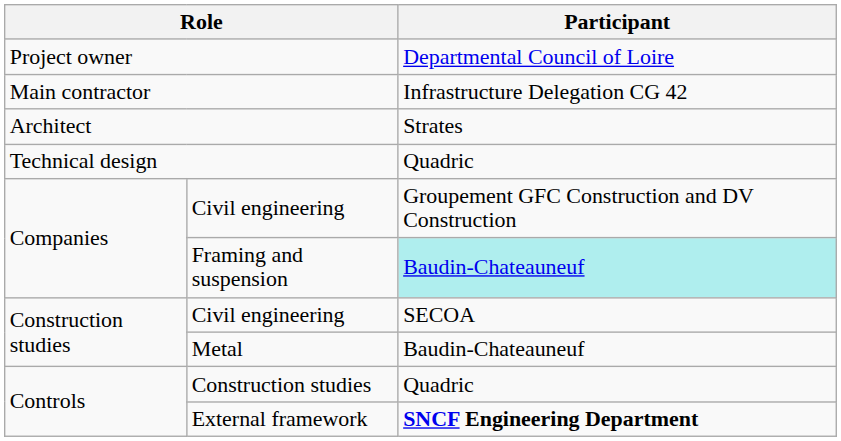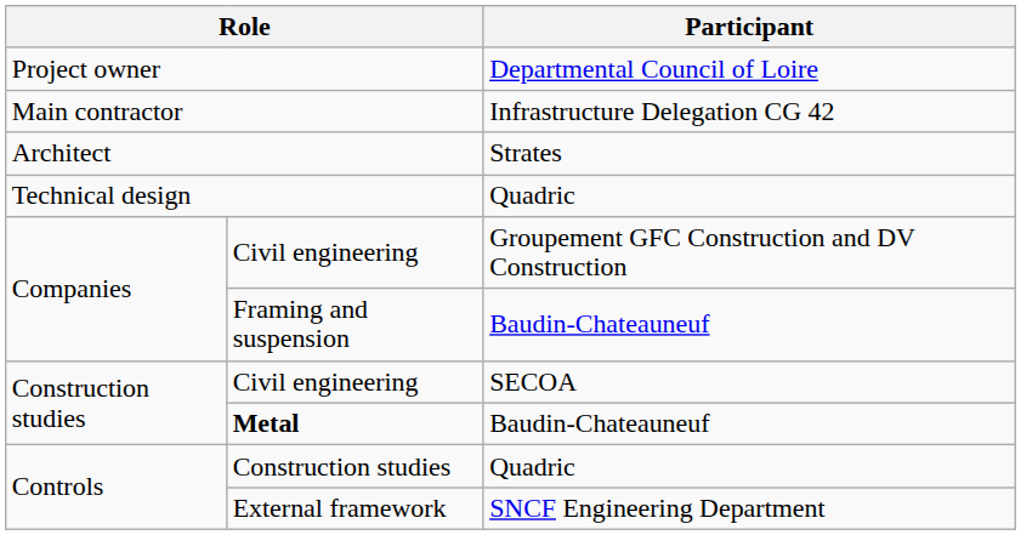Framing and suspension | Participant: paleturquoise background -> no background
Metal | column 2: normal -> bold
External framework | Participant: bold -> normal
